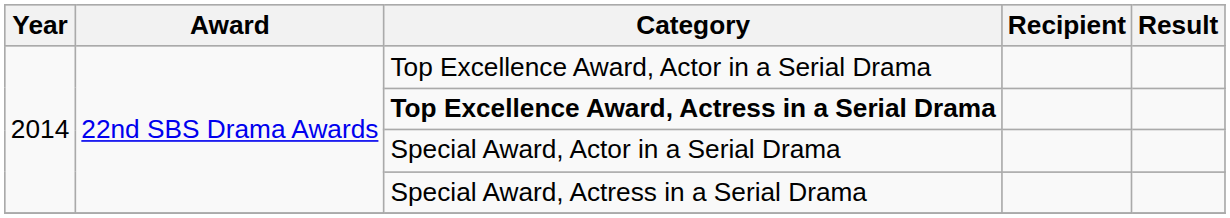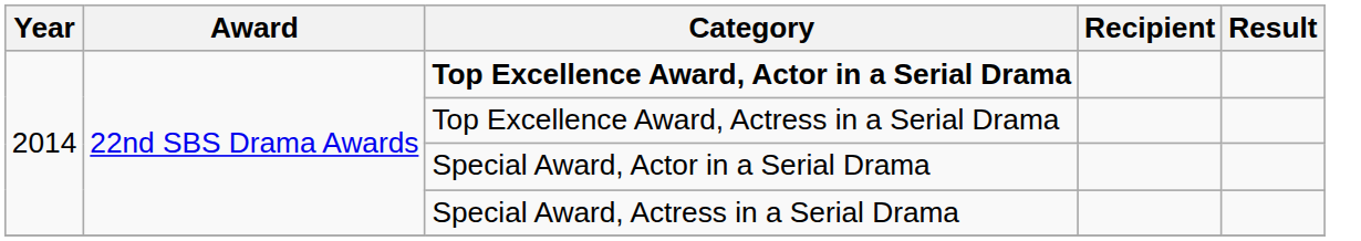Top Excellence Award, Actor in a Serial Drama | Category: normal -> bold
Top Excellence Award, Actress in a Serial Drama | Category: bold -> normal
